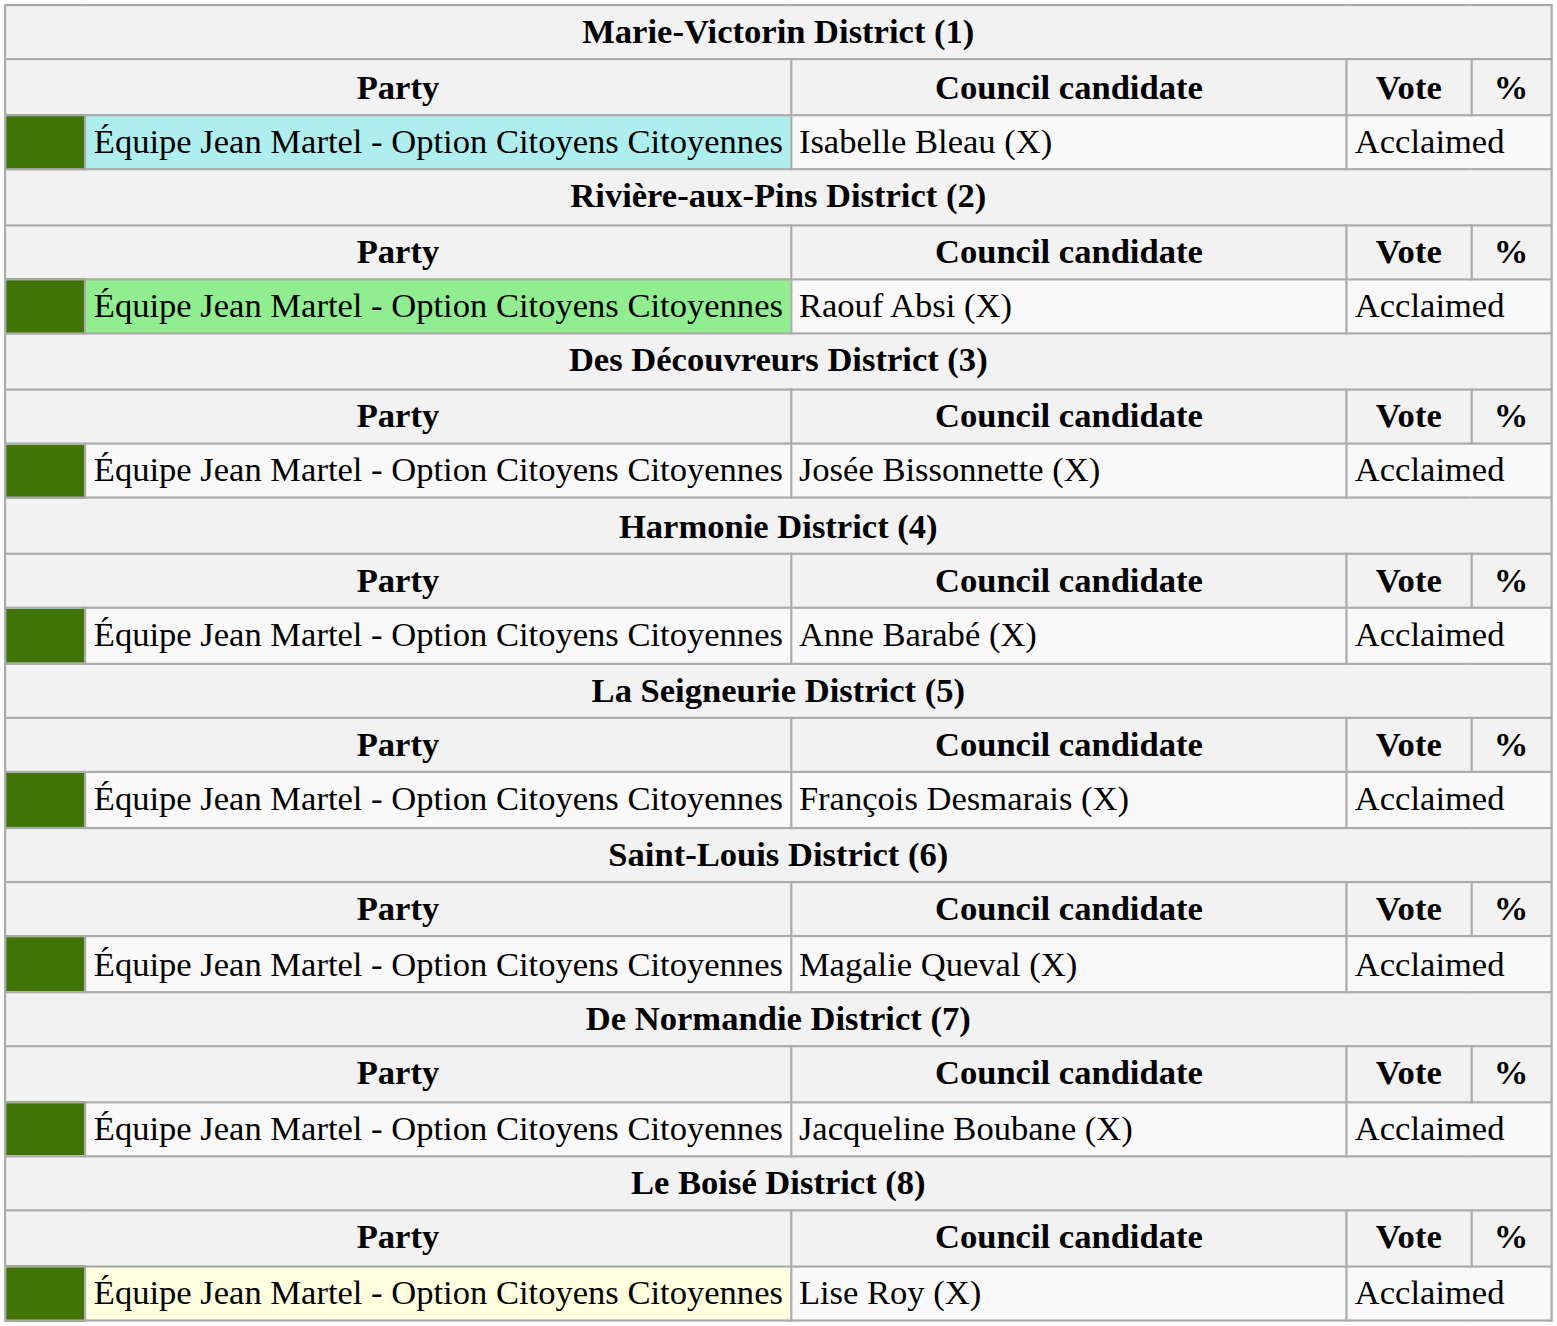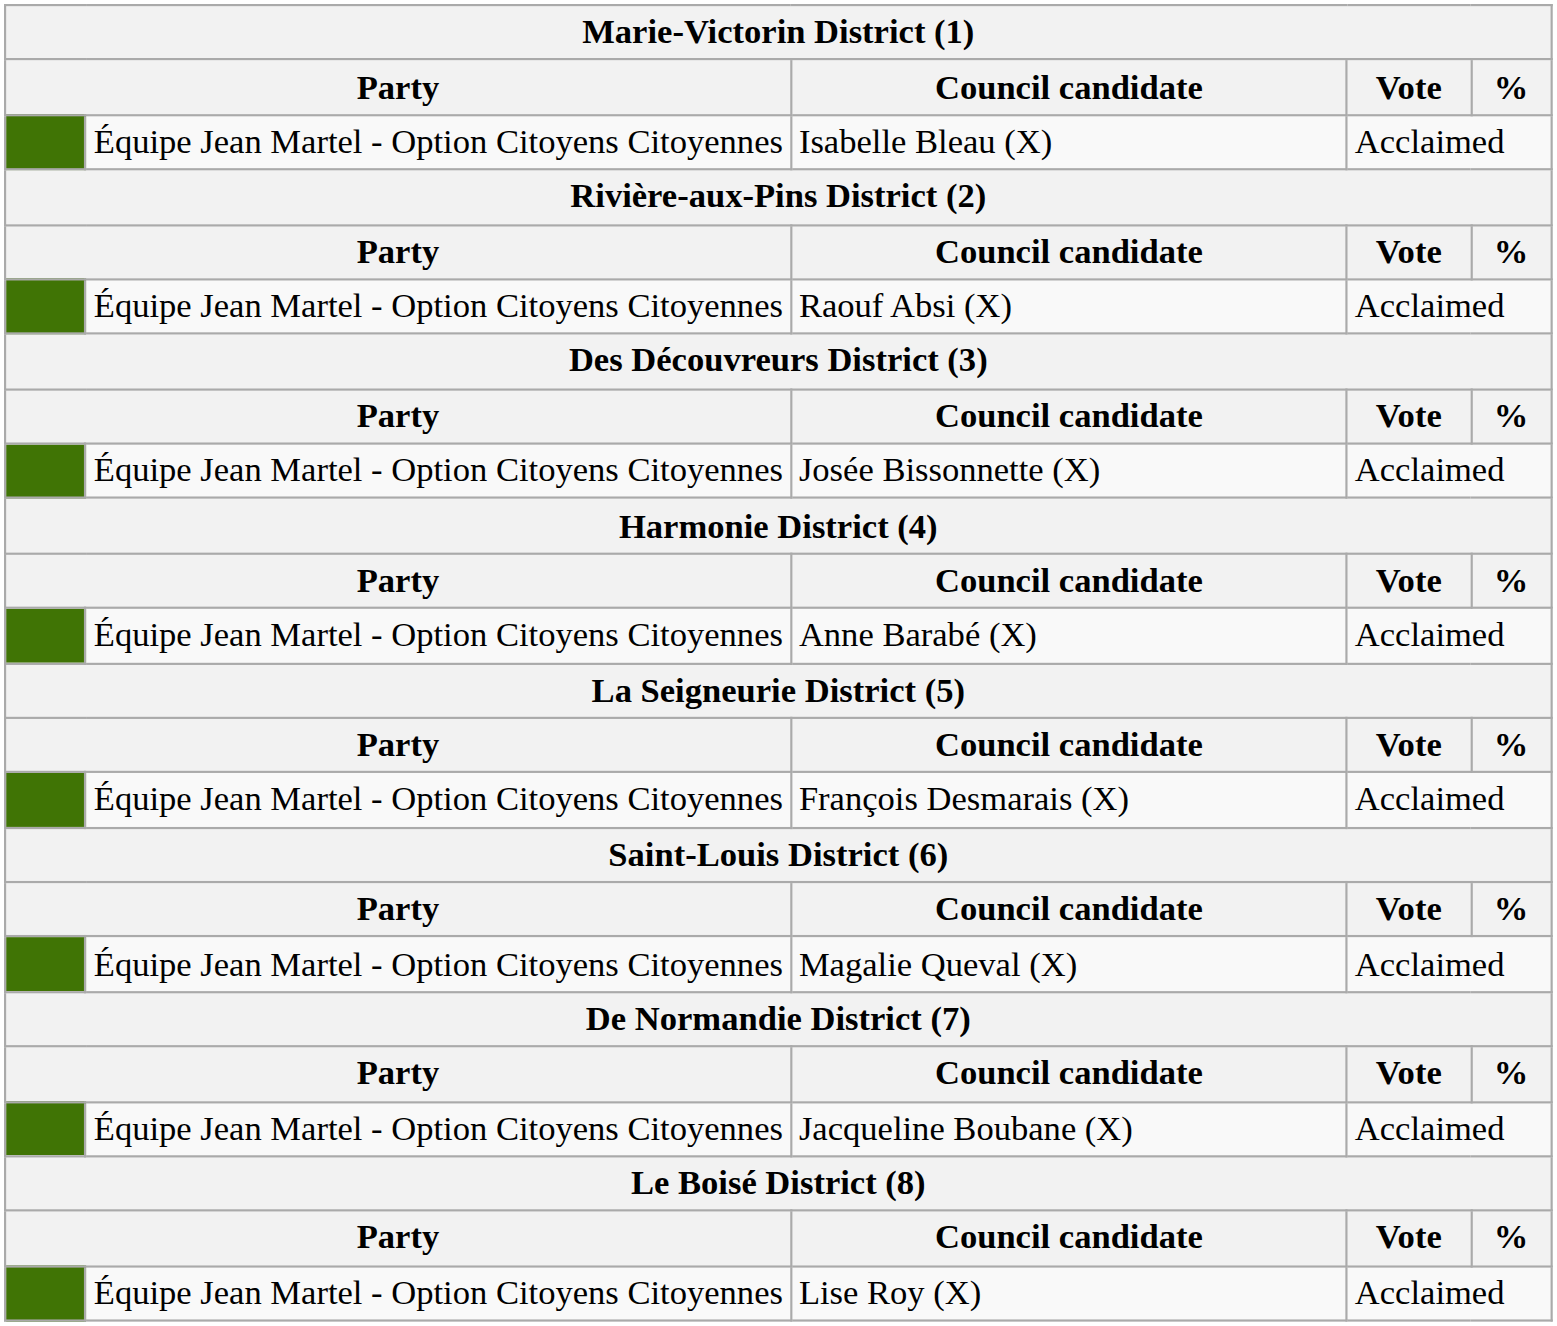Isabelle Bleau (X) | column 2: paleturquoise background -> no background
Raouf Absi (X) | column 2: lightgreen background -> no background
Lise Roy (X) | column 2: lightyellow background -> no background
